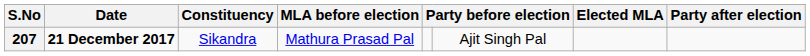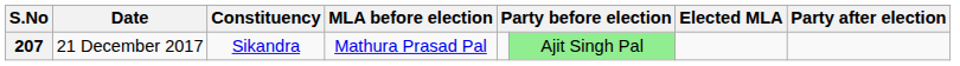207 | Date: bold -> normal
207 | column 6: no background -> lightgreen background
